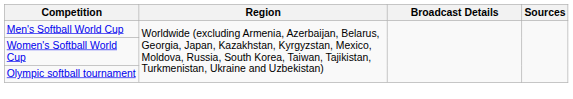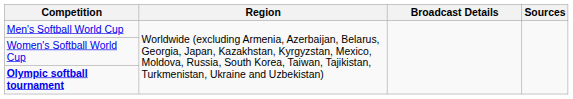Olympic softball tournament | Competition: normal -> bold
